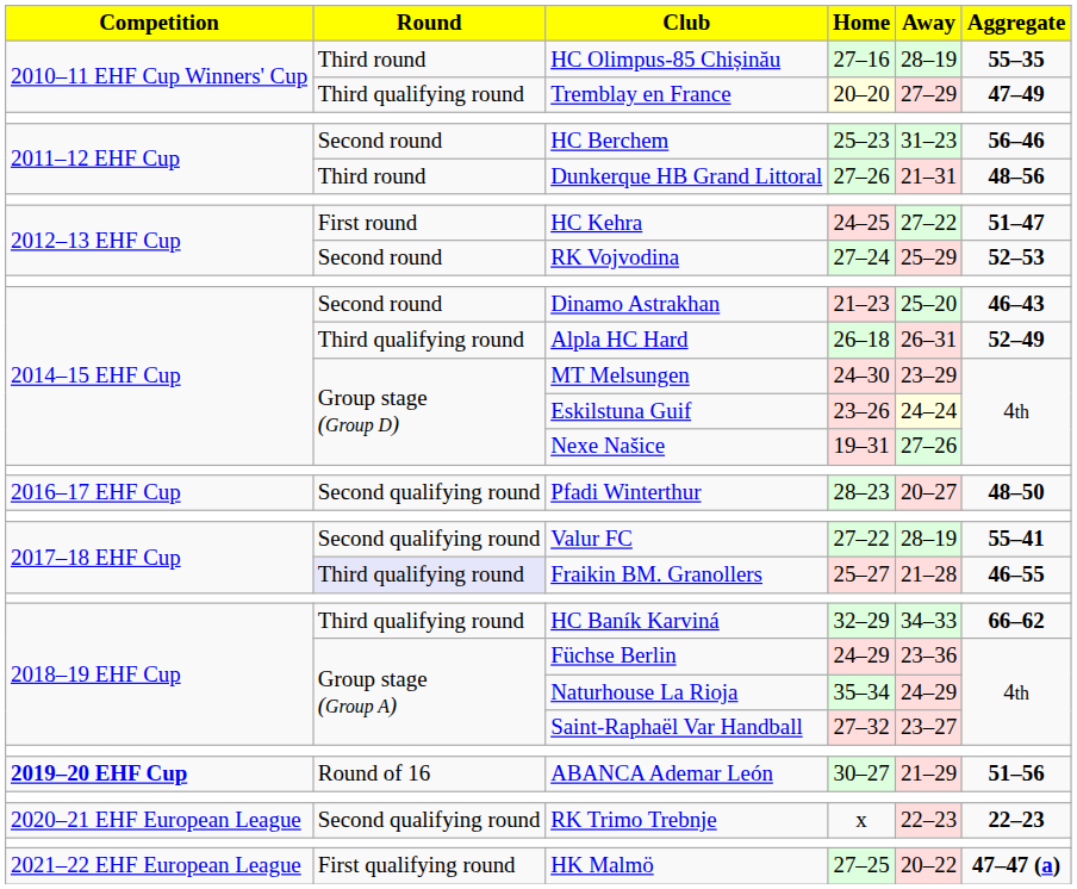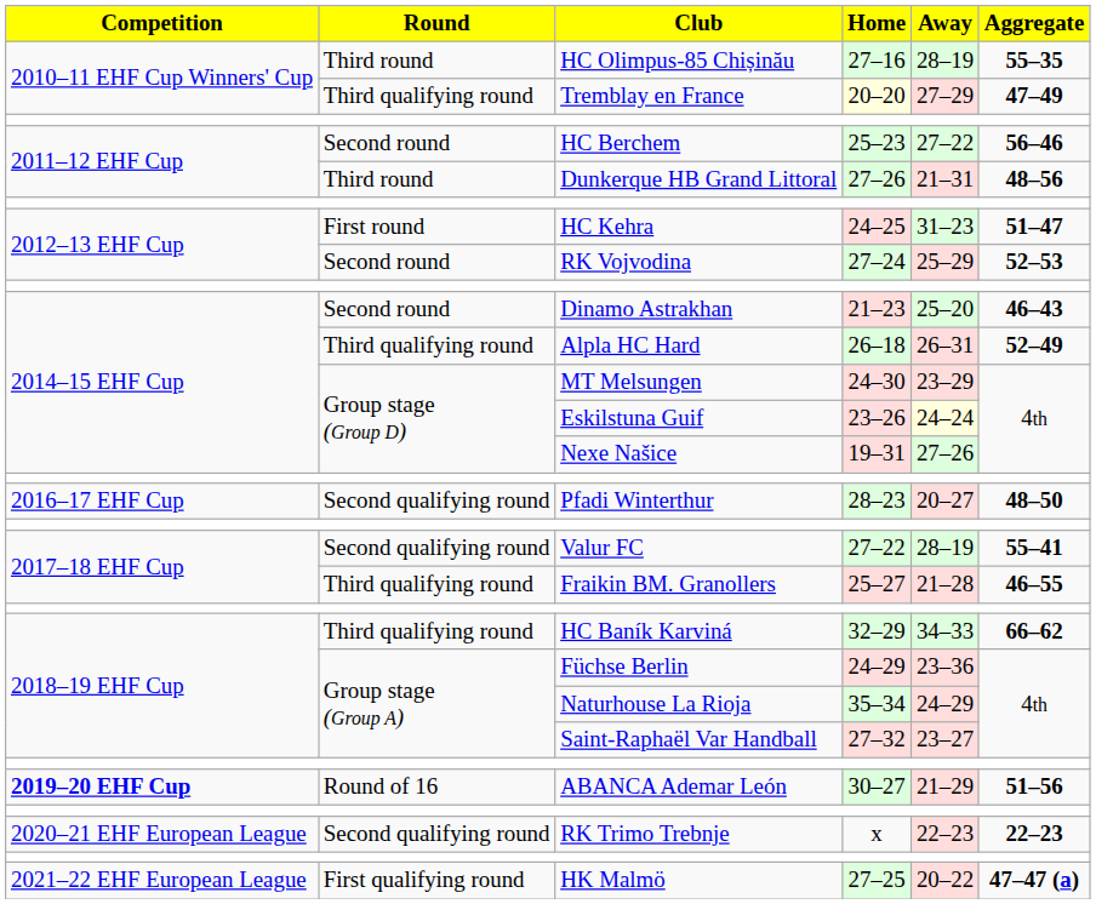HC Berchem | Away: 31–23 -> 27–22
HC Kehra | Away: 27–22 -> 31–23
Fraikin BM. Granollers | Round: lavender background -> no background
